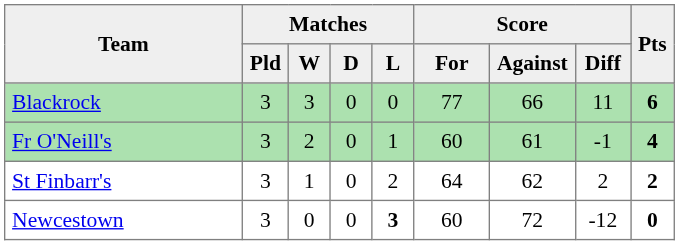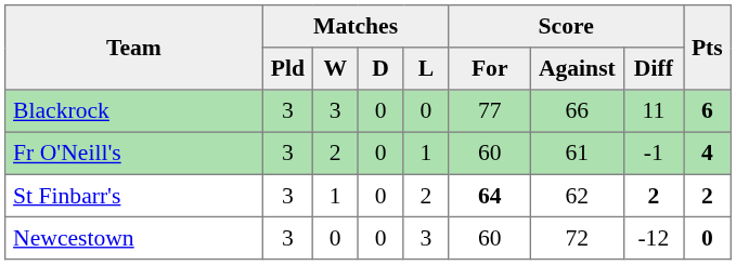St Finbarr's | Score / For: normal -> bold
St Finbarr's | Score / Diff: normal -> bold
Newcestown | Matches / L: bold -> normal
